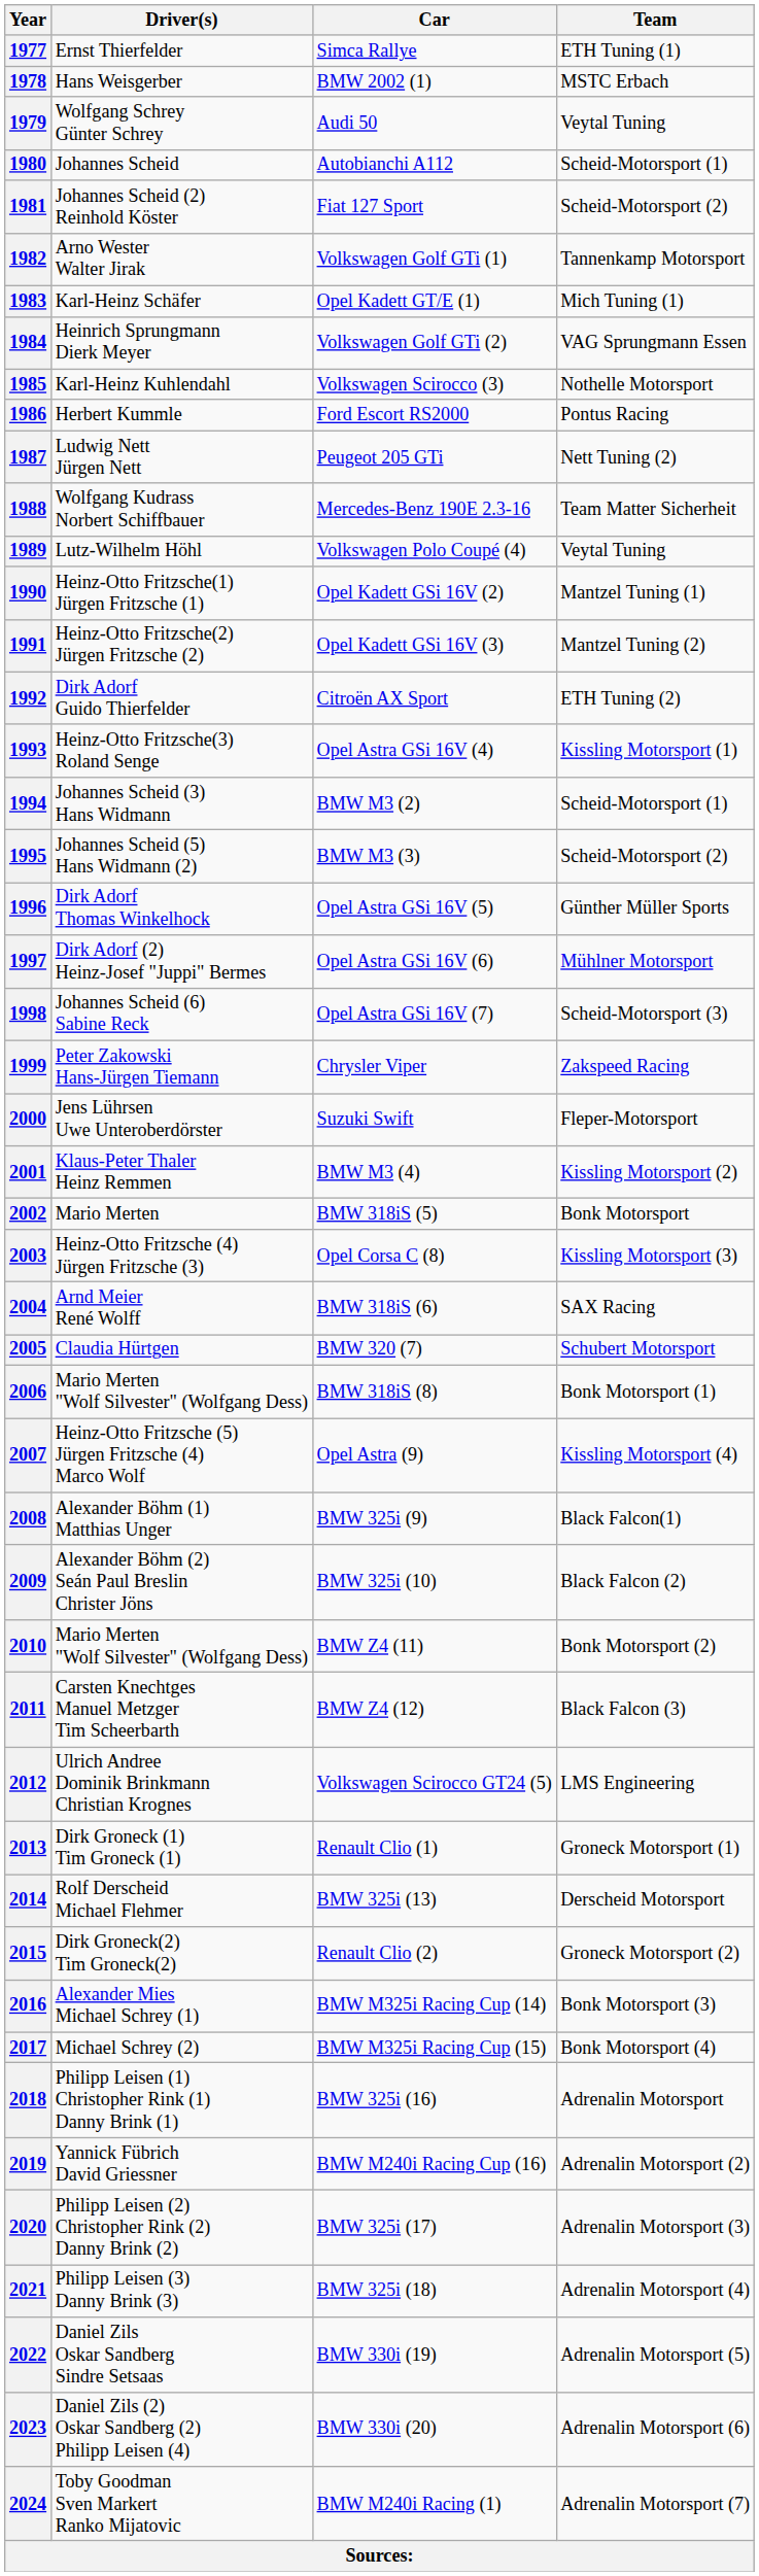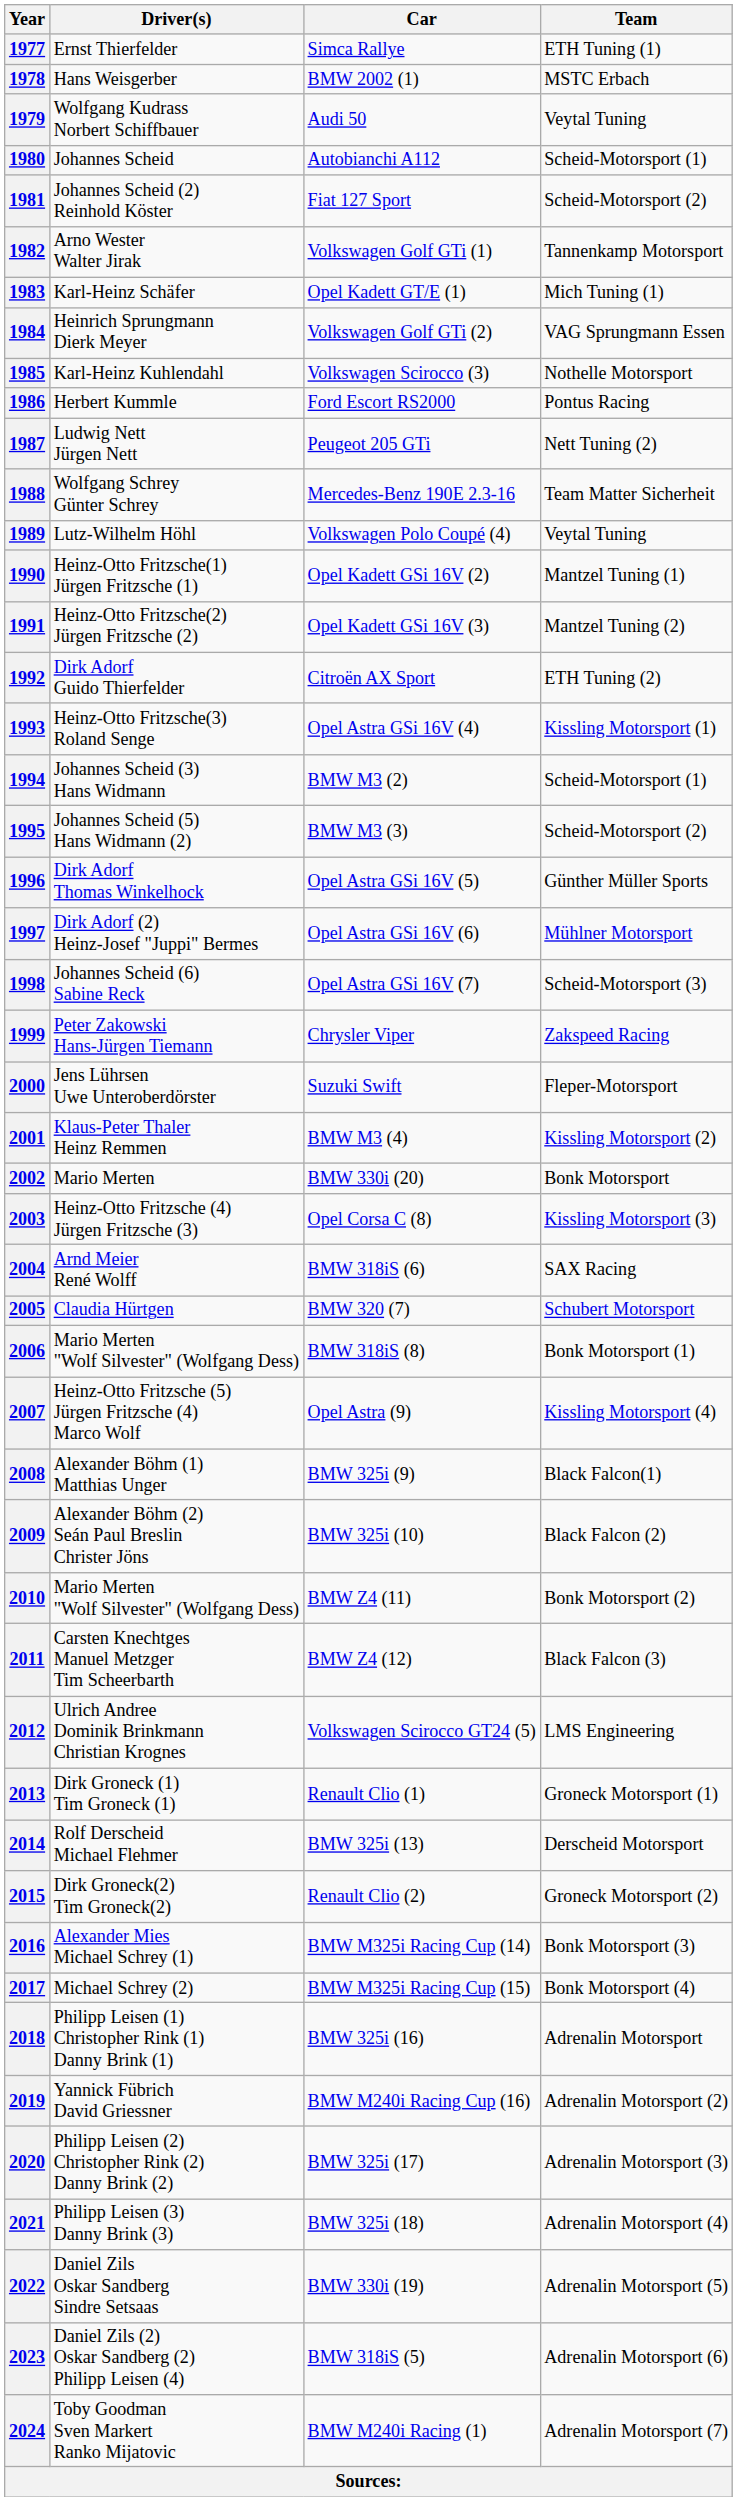1979 | Driver(s): Wolfgang Schrey Günter Schrey -> Wolfgang Kudrass Norbert Schiffbauer
1988 | Driver(s): Wolfgang Kudrass Norbert Schiffbauer -> Wolfgang Schrey Günter Schrey
2002 | Car: BMW 318iS (5) -> BMW 330i (20)
2023 | Car: BMW 330i (20) -> BMW 318iS (5)
